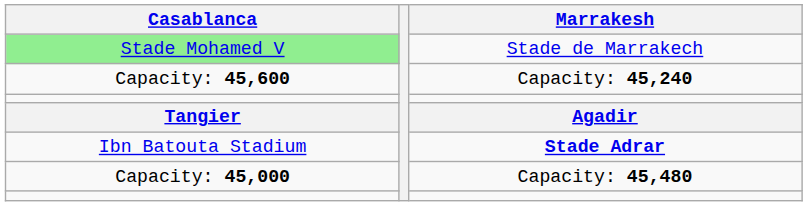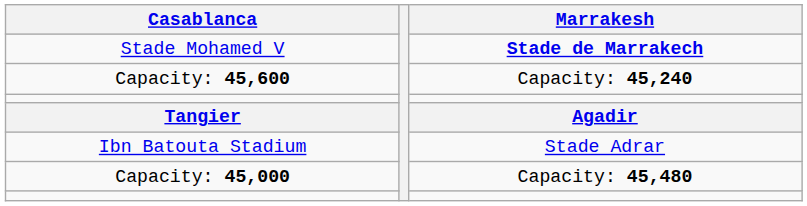Stade Mohamed V | Casablanca: lightgreen background -> no background
Stade Mohamed V | Marrakesh: normal -> bold
Ibn Batouta Stadium | Marrakesh: bold -> normal
